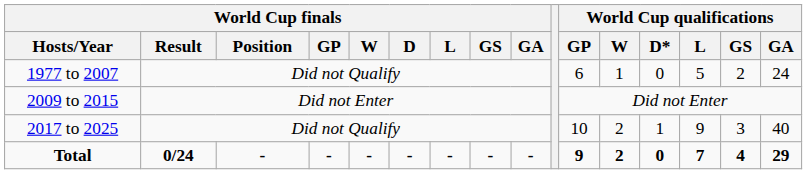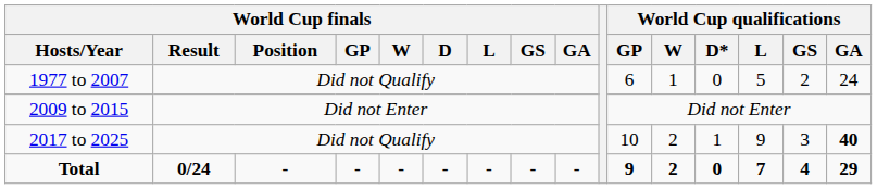2017 to 2025 | World Cup qualifications / GA: normal -> bold
